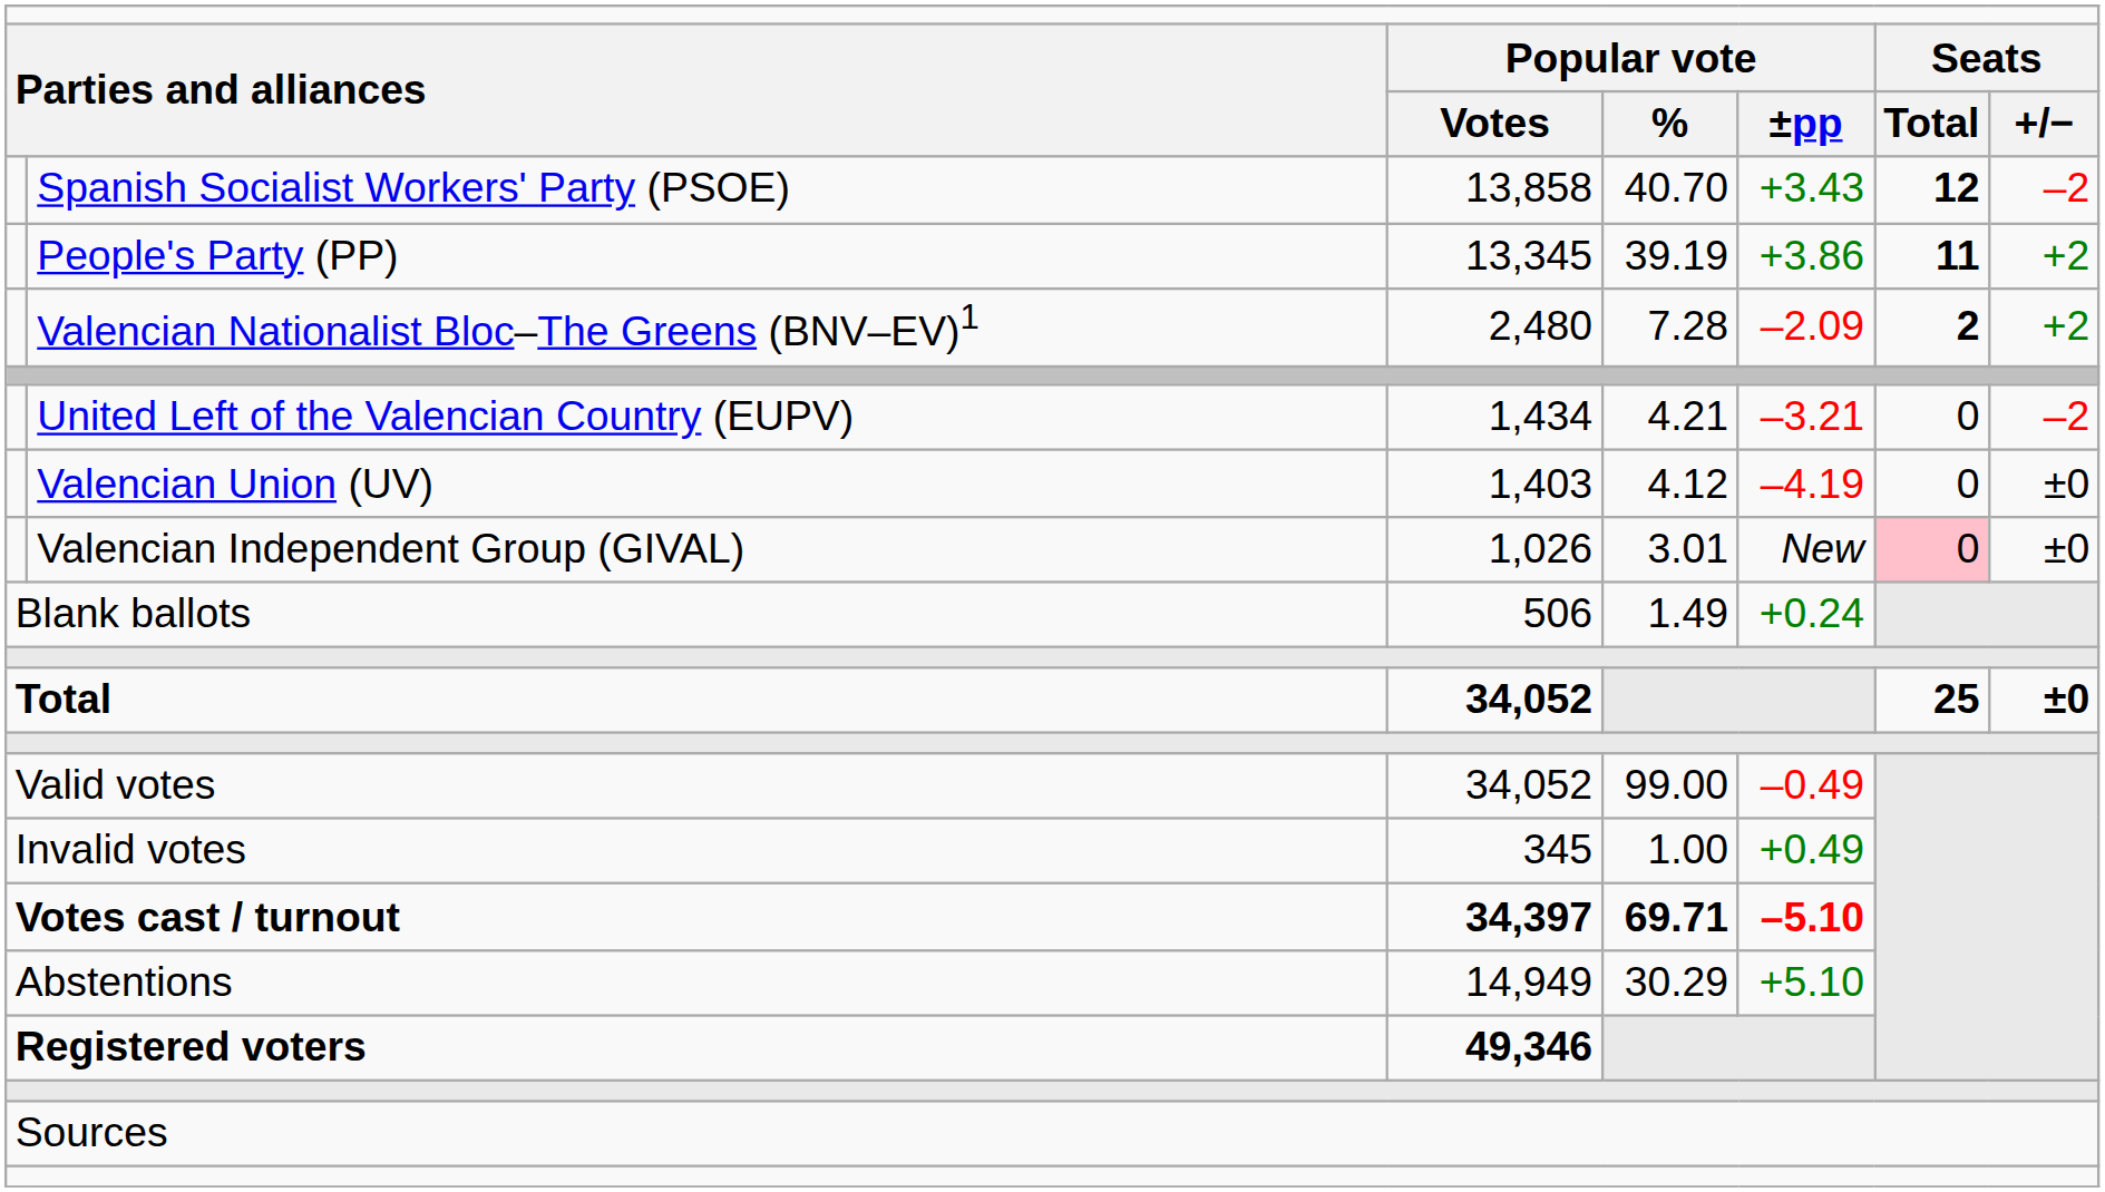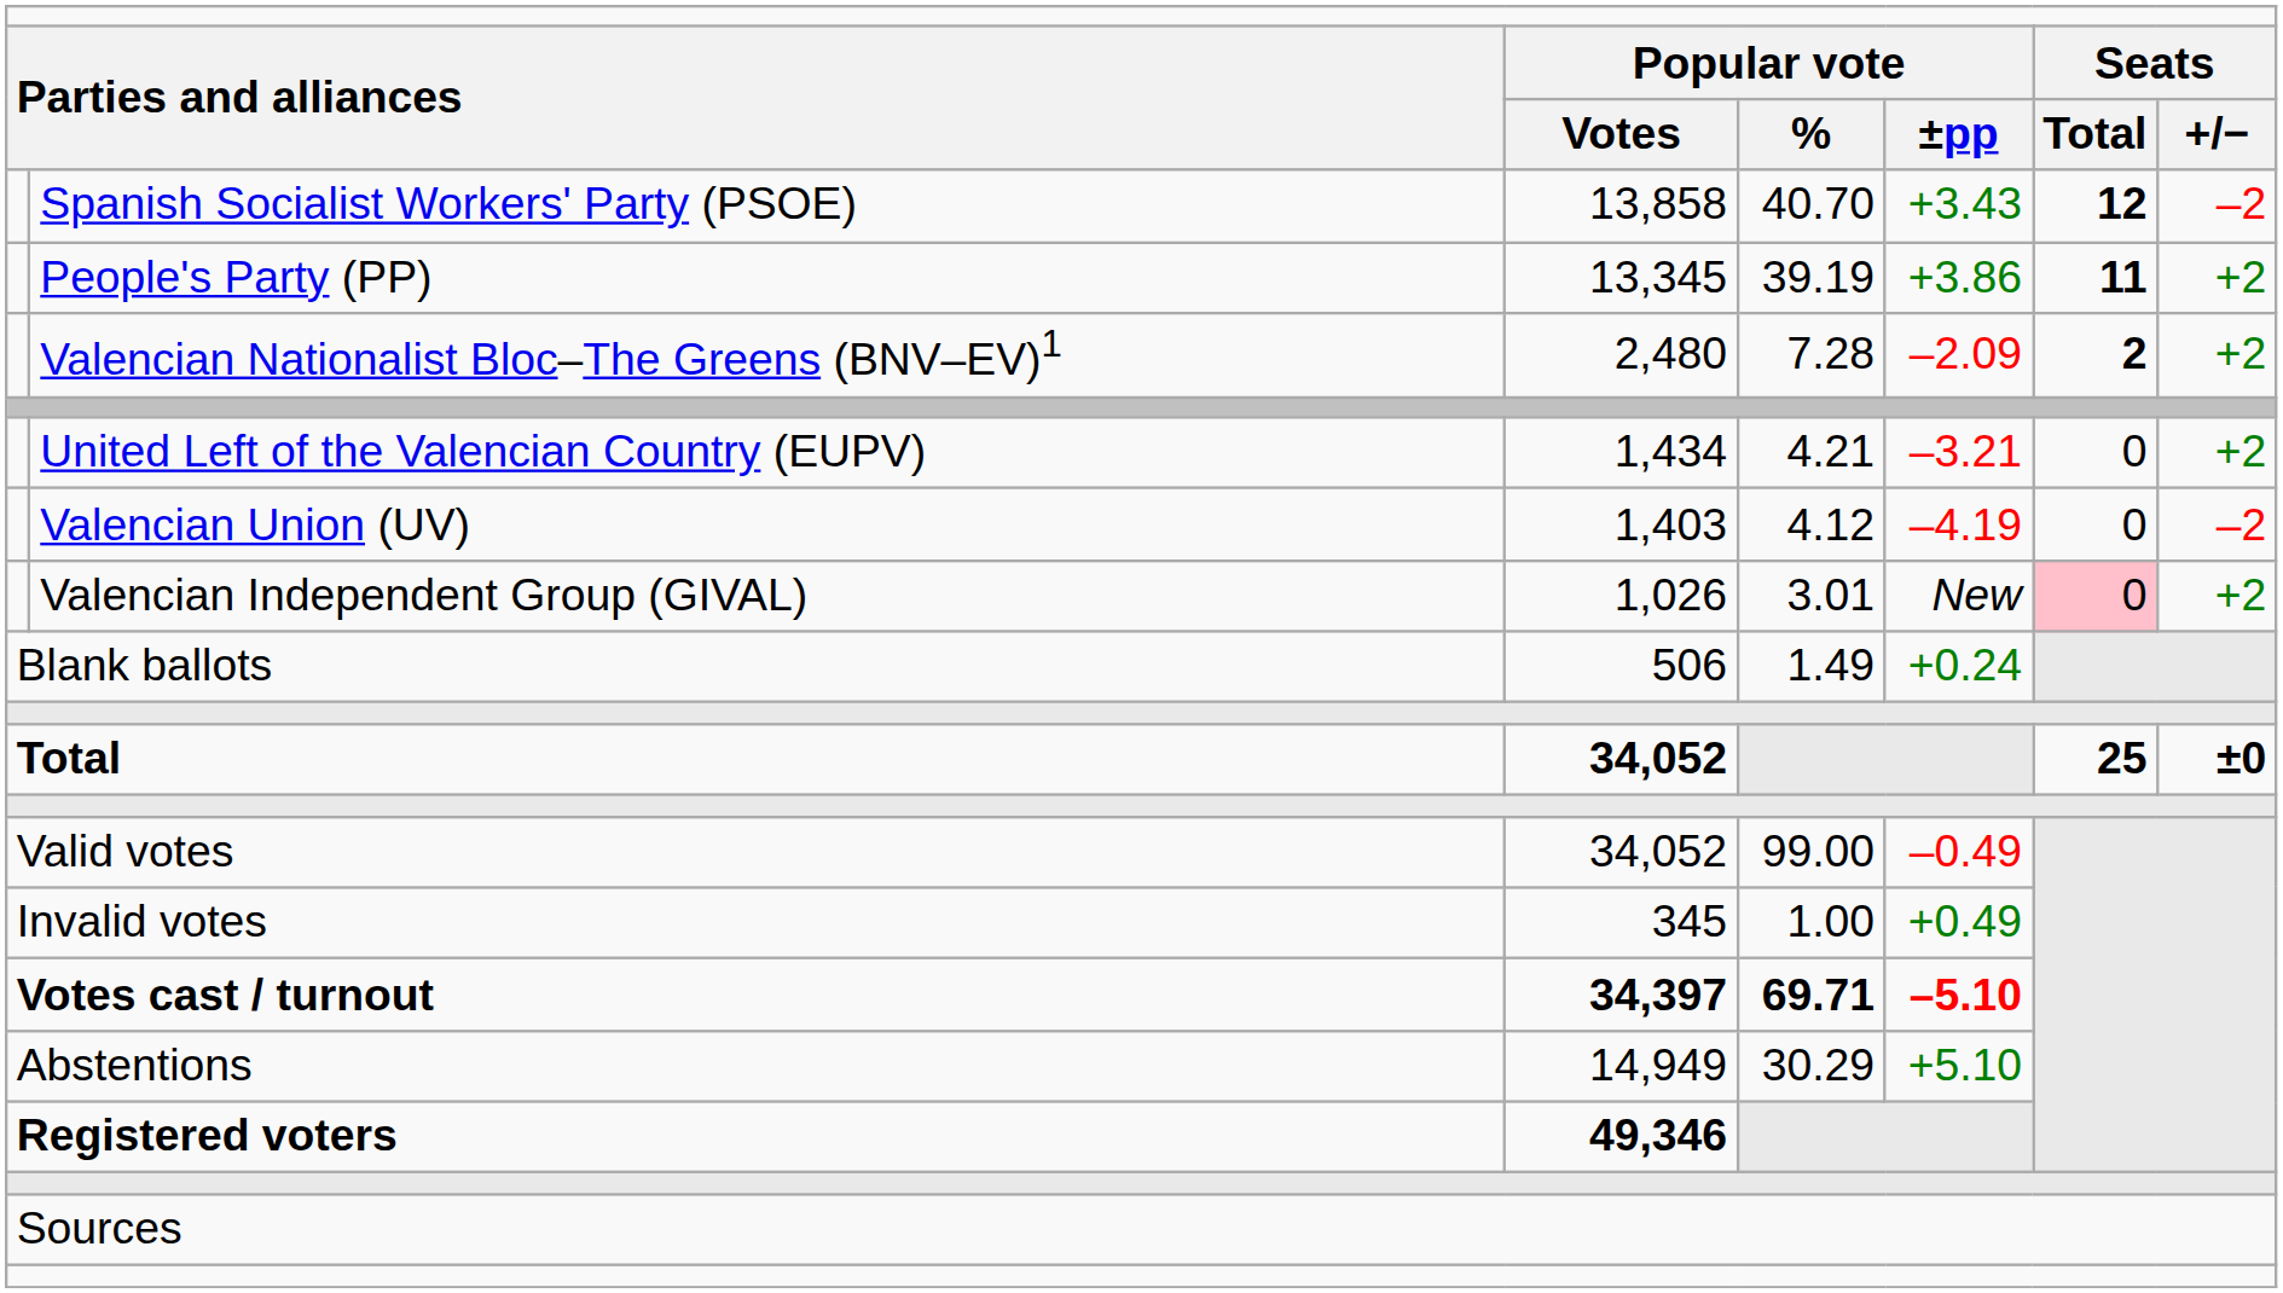United Left of the Valencian Country (EUPV) | column 7: –2 -> +2
Valencian Union (UV) | column 7: ±0 -> –2
Valencian Independent Group (GIVAL) | column 7: ±0 -> +2
